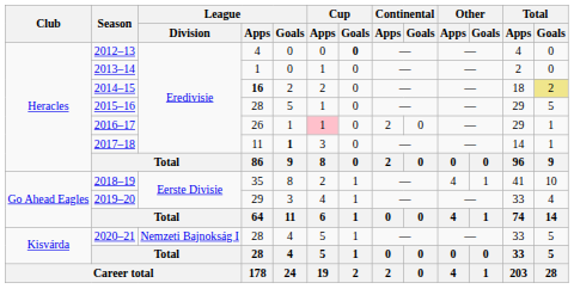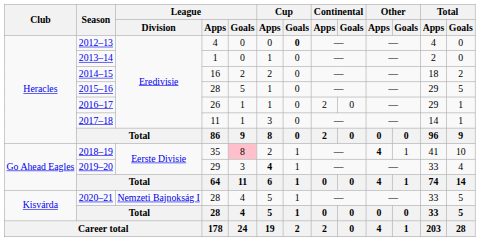2014–15 | League / Apps: bold -> normal
2014–15 | Total / Goals: khaki background -> no background
2016–17 | Cup / Apps: pink background -> no background
2017–18 | League / Goals: bold -> normal
2018–19 | League / Goals: no background -> pink background
2018–19 | Other / Apps: normal -> bold
2019–20 | Cup / Apps: normal -> bold
